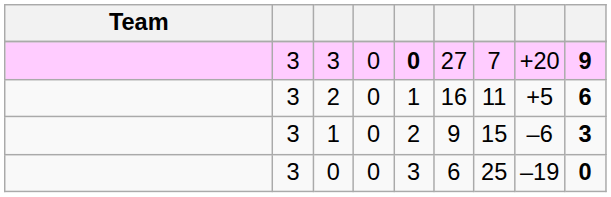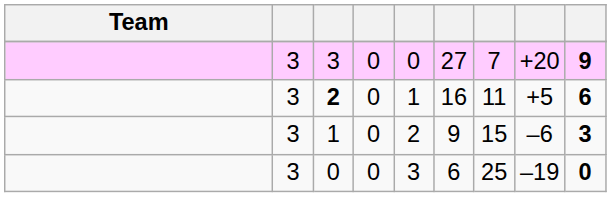row 2 | column 5: bold -> normal
row 3 | column 3: normal -> bold
